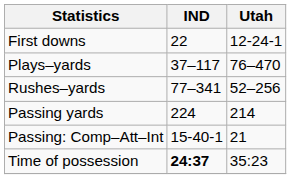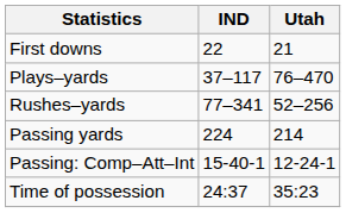First downs | Utah: 12-24-1 -> 21
Passing: Comp–Att–Int | Utah: 21 -> 12-24-1
Time of possession | IND: bold -> normal
